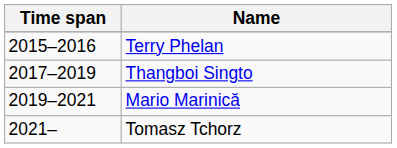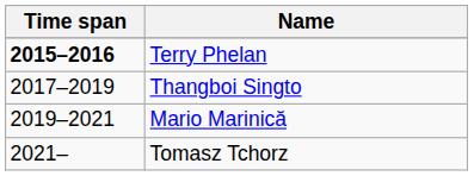Terry Phelan | Time span: normal -> bold
